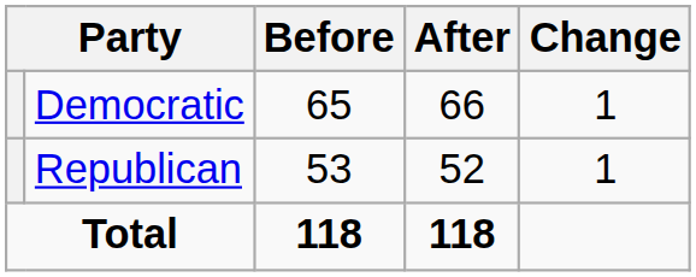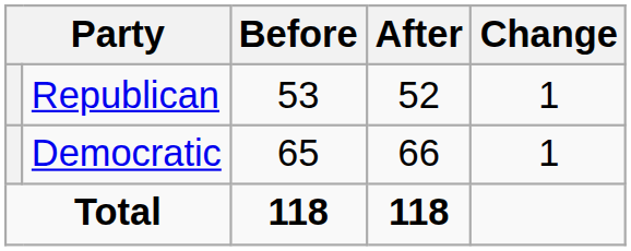rows swapped: Democratic <-> Republican
